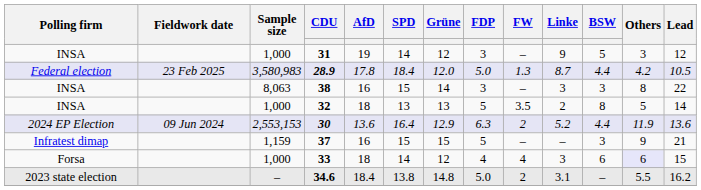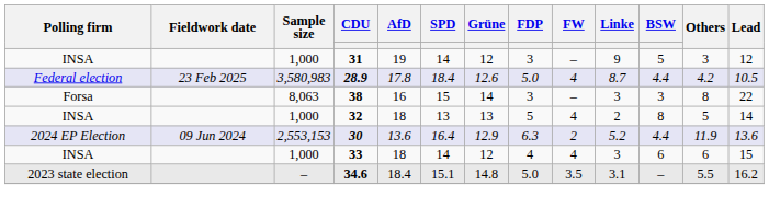28.9 | Grüne: 12.0 -> 12.6
28.9 | FW: 1.3 -> 4
38 | Polling firm: INSA -> Forsa
32 | FW: 3.5 -> 4
- row: Infratest dimap | 1,159 | 37 | 16 | 15 | 15 | 5 | – | – | 3 | 9 | 21
33 | Polling firm: Forsa -> INSA
33 | Others: lavender background -> no background
34.6 | SPD: 13.8 -> 15.1
34.6 | FW: 2 -> 3.5
